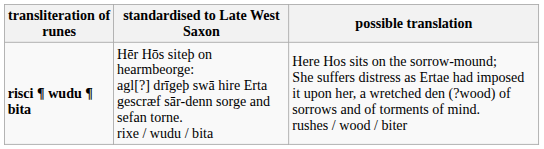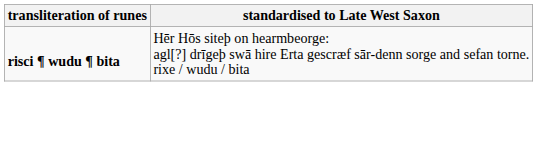- column: possible translation | Here Hos sits on the sorrow-mound; She suffers distress as Ertae had imposed it upon her, a wretched den (?wood) of sorrows and of torments of mind. rushes / wood / biter
